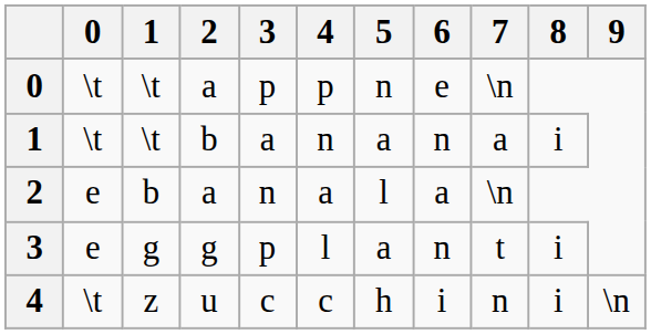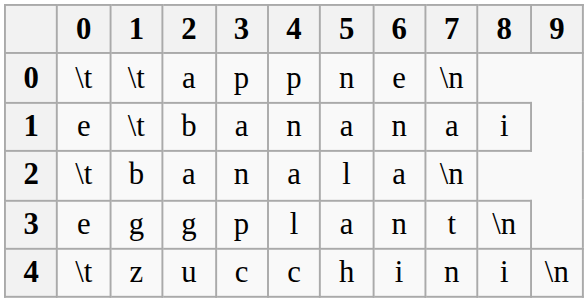row 3 | 0: \t -> e
row 4 | 0: e -> \t
row 5 | 8: i -> \n
